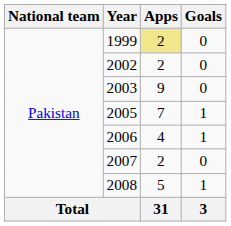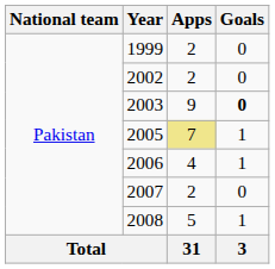1999 | Apps: khaki background -> no background
2003 | Goals: normal -> bold
2005 | Apps: no background -> khaki background
